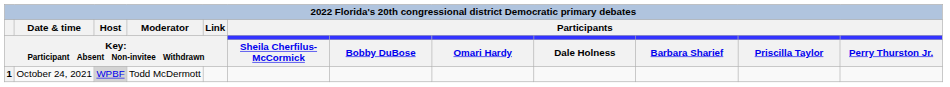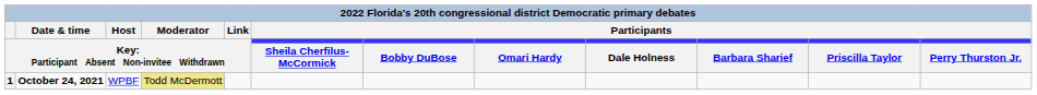1 | column 2: normal -> bold
1 | column 3: lightgrey background -> no background
1 | column 4: no background -> khaki background
